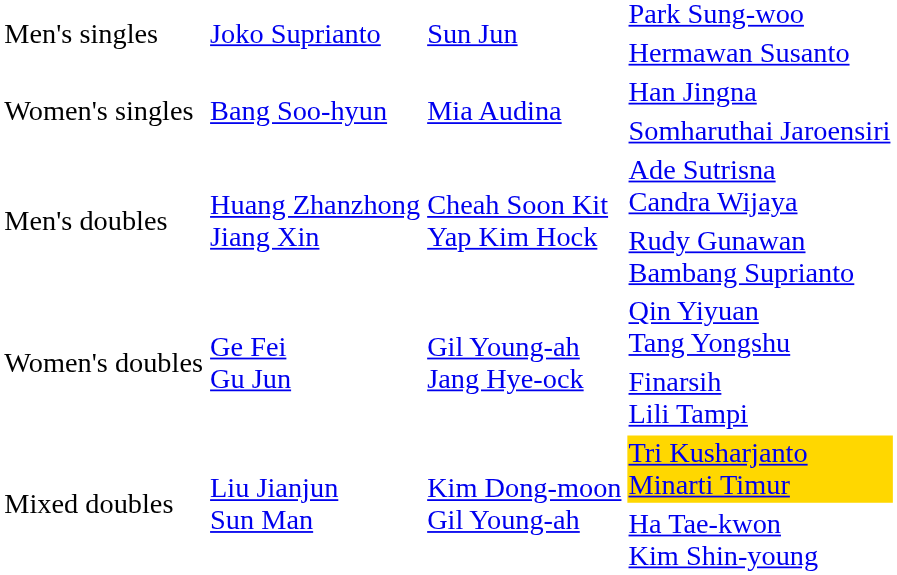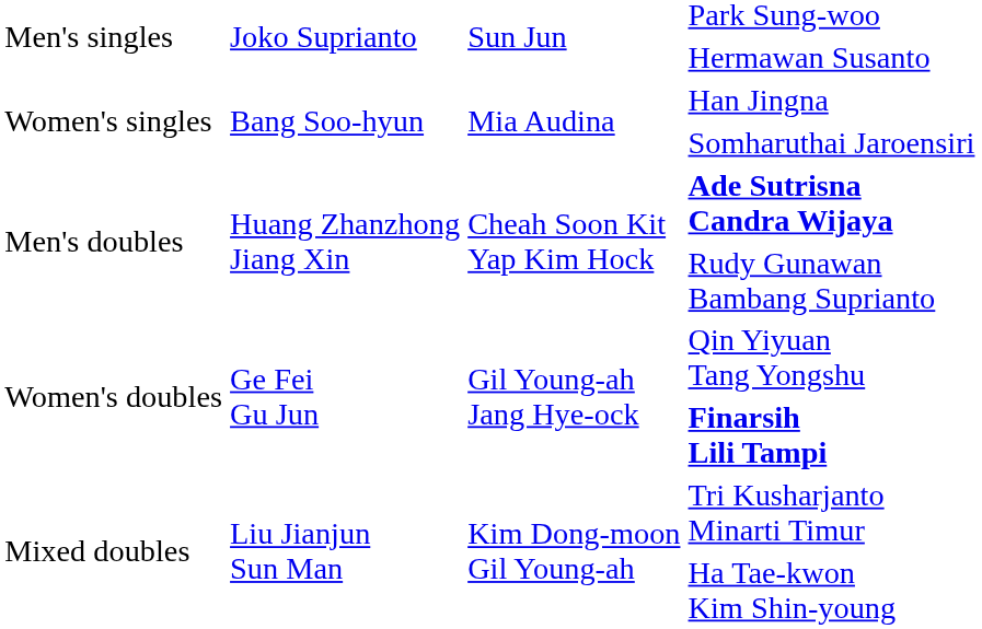Ade Sutrisna Candra Wijaya | column 4: normal -> bold
Finarsih Lili Tampi | column 4: normal -> bold
Tri Kusharjanto Minarti Timur | column 4: gold background -> no background
